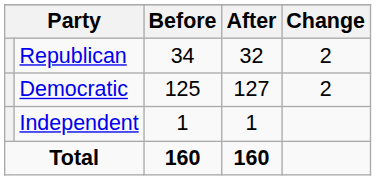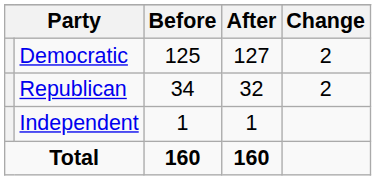rows swapped: Democratic <-> Republican
